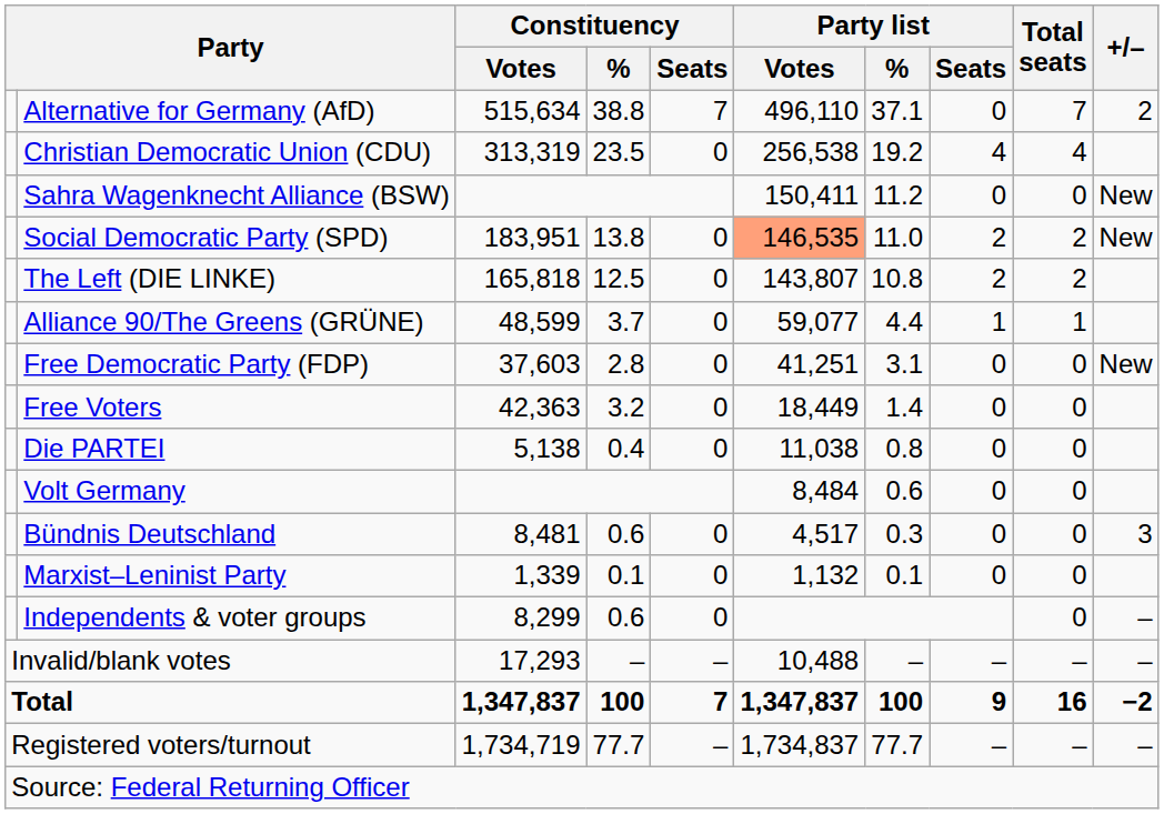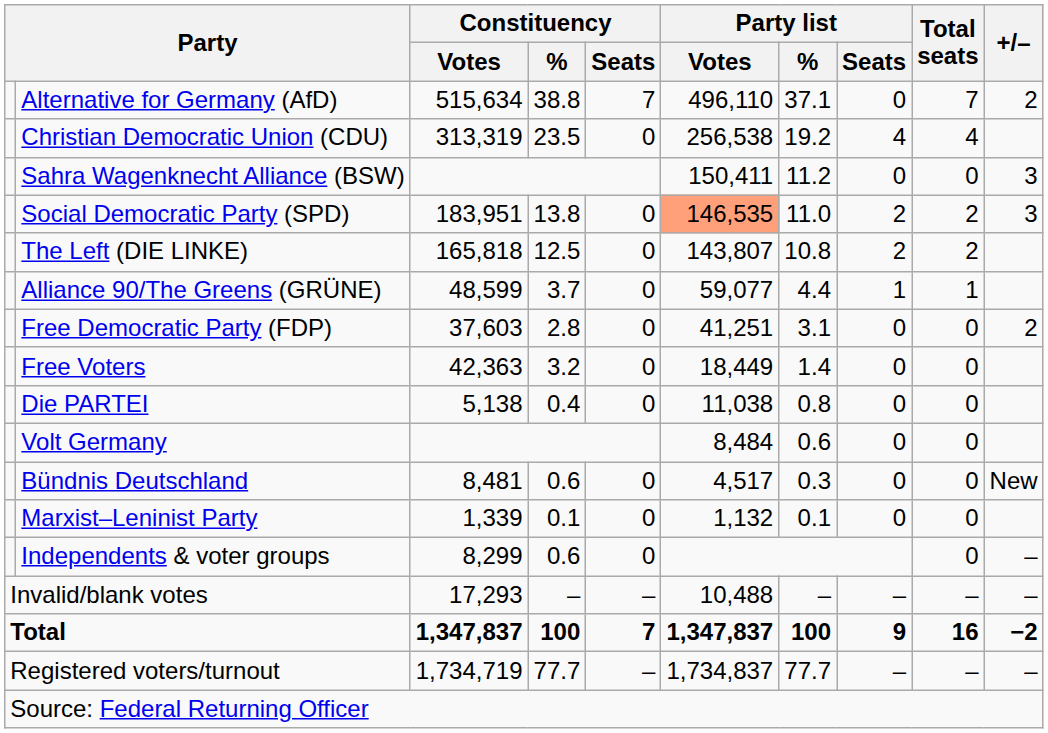Sahra Wagenknecht Alliance (BSW) | +/–: New -> 3
Social Democratic Party (SPD) | +/–: New -> 3
Free Democratic Party (FDP) | +/–: New -> 2
Bündnis Deutschland | +/–: 3 -> New
